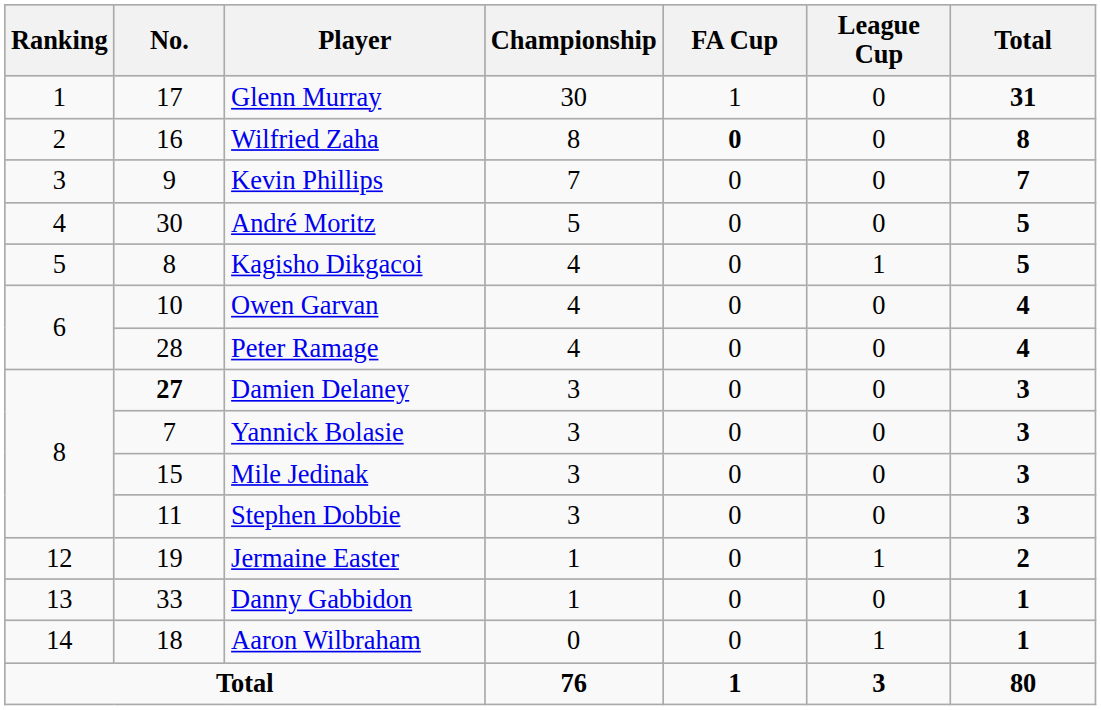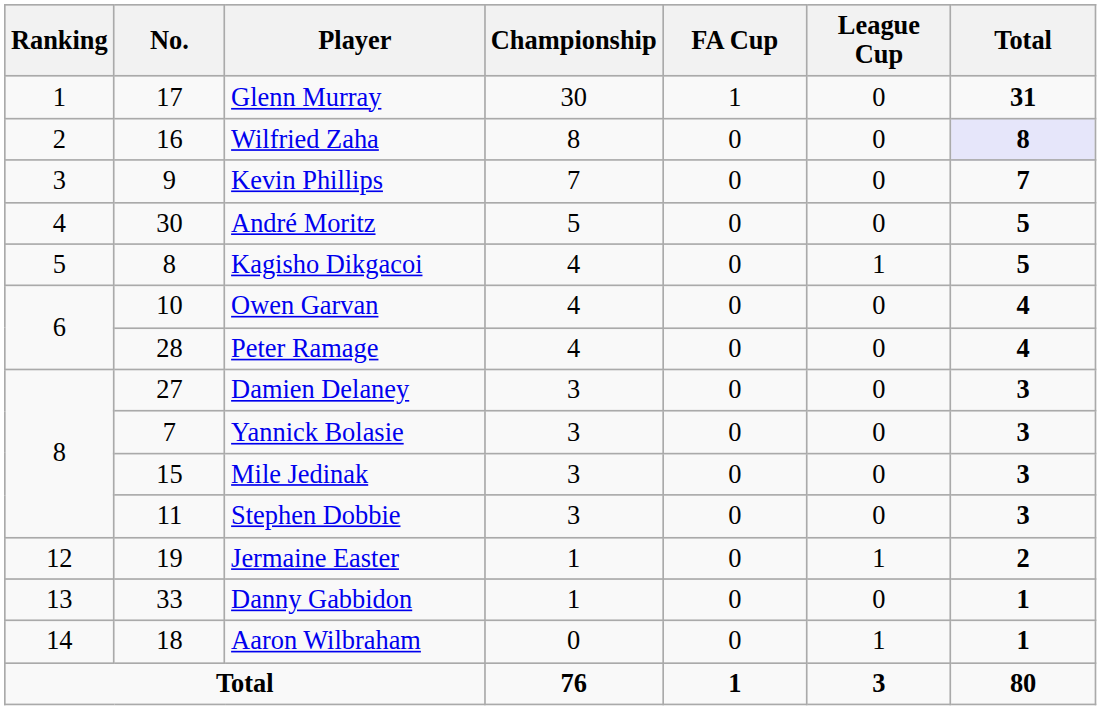Wilfried Zaha | FA Cup: bold -> normal
Wilfried Zaha | Total: no background -> lavender background
Damien Delaney | No.: bold -> normal
